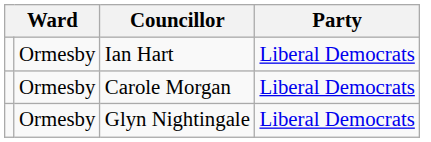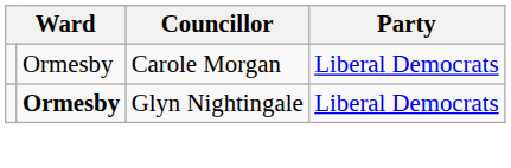- row: Ormesby | Ian Hart | Liberal Democrats
Glyn Nightingale | column 2: normal -> bold
